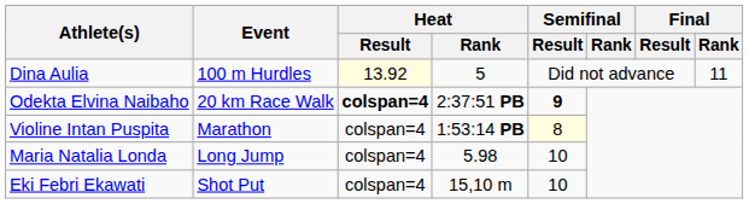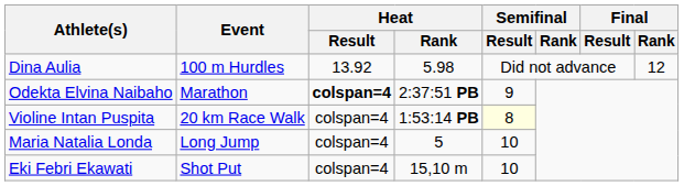Dina Aulia | Heat / Result: lightyellow background -> no background
Dina Aulia | Heat / Rank: 5 -> 5.98
Dina Aulia | Final / Rank: 11 -> 12
Odekta Elvina Naibaho | Event: 20 km Race Walk -> Marathon
Odekta Elvina Naibaho | Semifinal / Result: bold -> normal
Violine Intan Puspita | Event: Marathon -> 20 km Race Walk
Maria Natalia Londa | Heat / Rank: 5.98 -> 5
